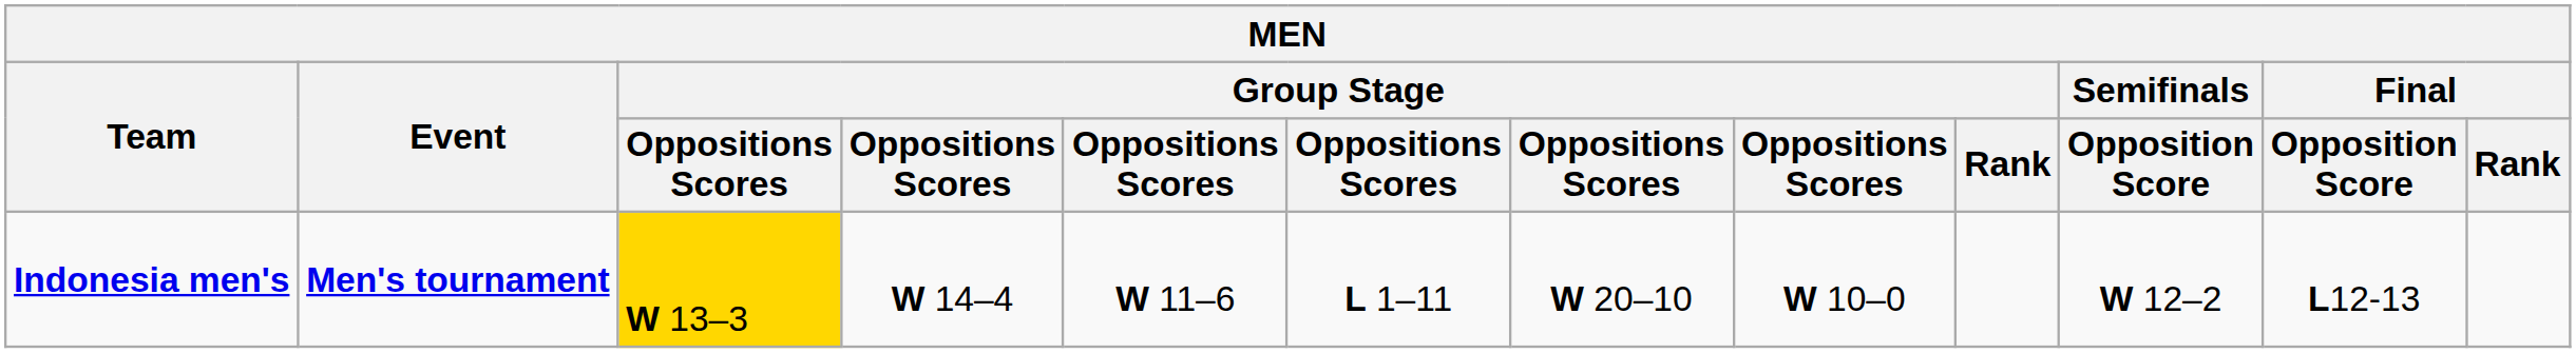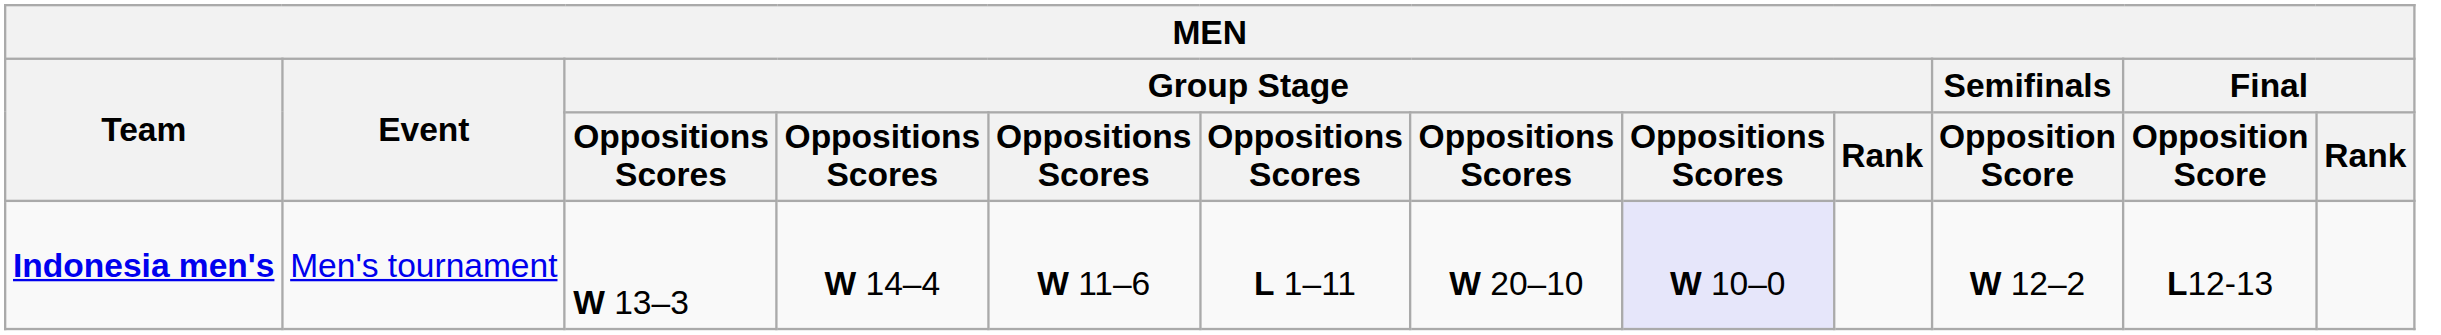Indonesia men's | Event: bold -> normal
Indonesia men's | column 3: gold background -> no background
Indonesia men's | column 8: no background -> lavender background
